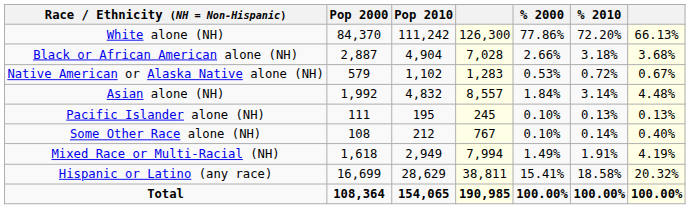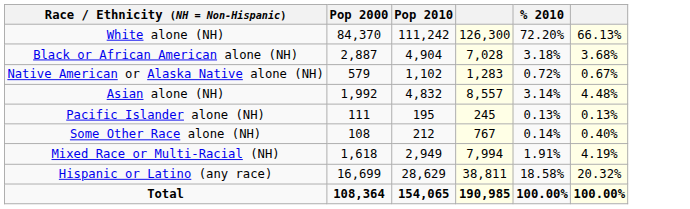- column: % 2000 | 77.86% | 2.66% | 0.53% | 1.84% | 0.10% | 0.10% | 1.49% | 15.41% | 100.00%
